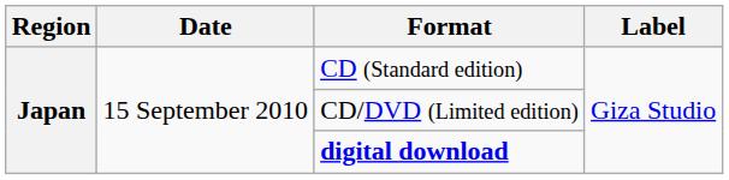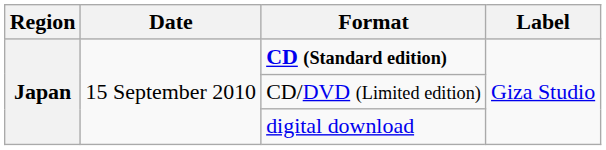CD (Standard edition) | Format: normal -> bold
digital download | Format: bold -> normal
